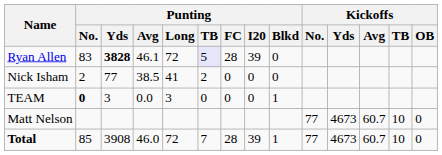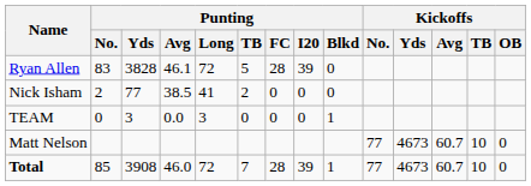Ryan Allen | Punting / Yds: bold -> normal
Ryan Allen | Punting / TB: lavender background -> no background
TEAM | Punting / No.: bold -> normal
